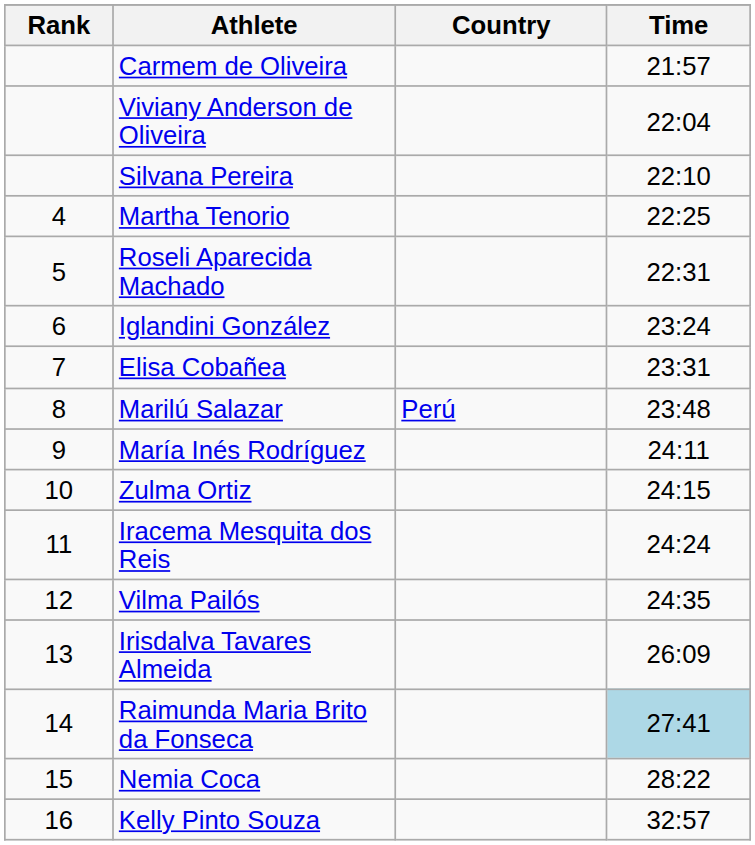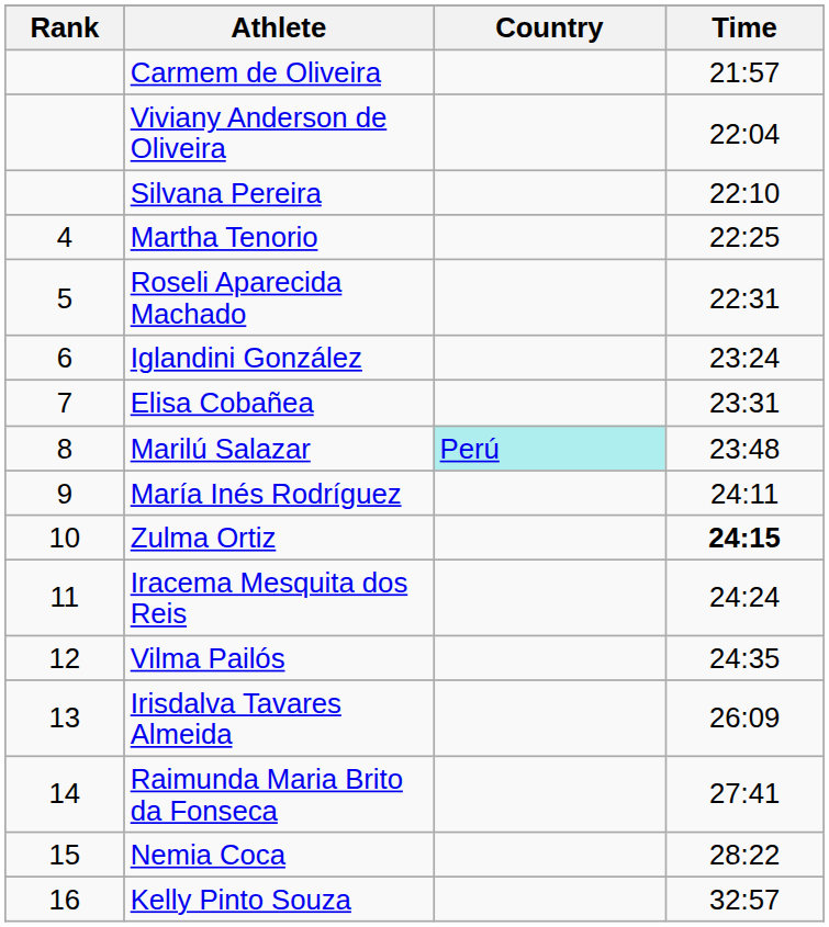Marilú Salazar | Country: no background -> paleturquoise background
Zulma Ortiz | Time: normal -> bold
Raimunda Maria Brito da Fonseca | Time: lightblue background -> no background
